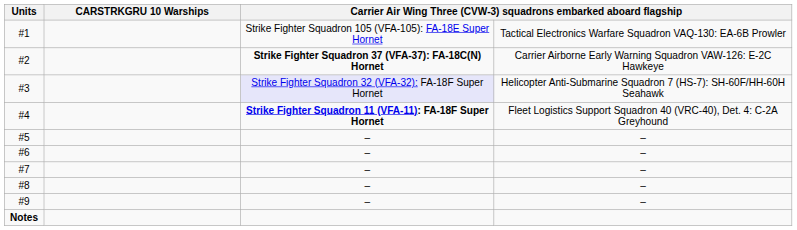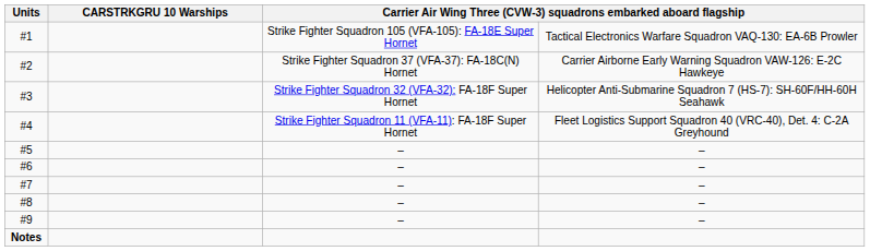#2 | column 3: bold -> normal
#3 | column 3: lavender background -> no background
#4 | column 3: bold -> normal
